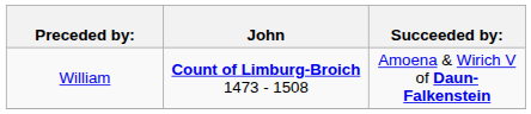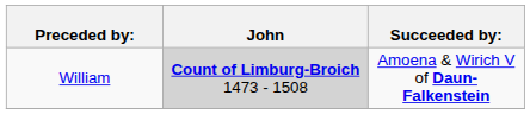William | John: no background -> lightgrey background
